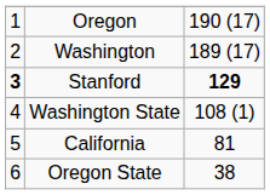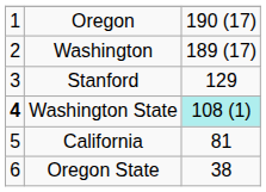Stanford | column 1: bold -> normal
Stanford | column 3: bold -> normal
Washington State | column 1: normal -> bold
Washington State | column 3: no background -> paleturquoise background
